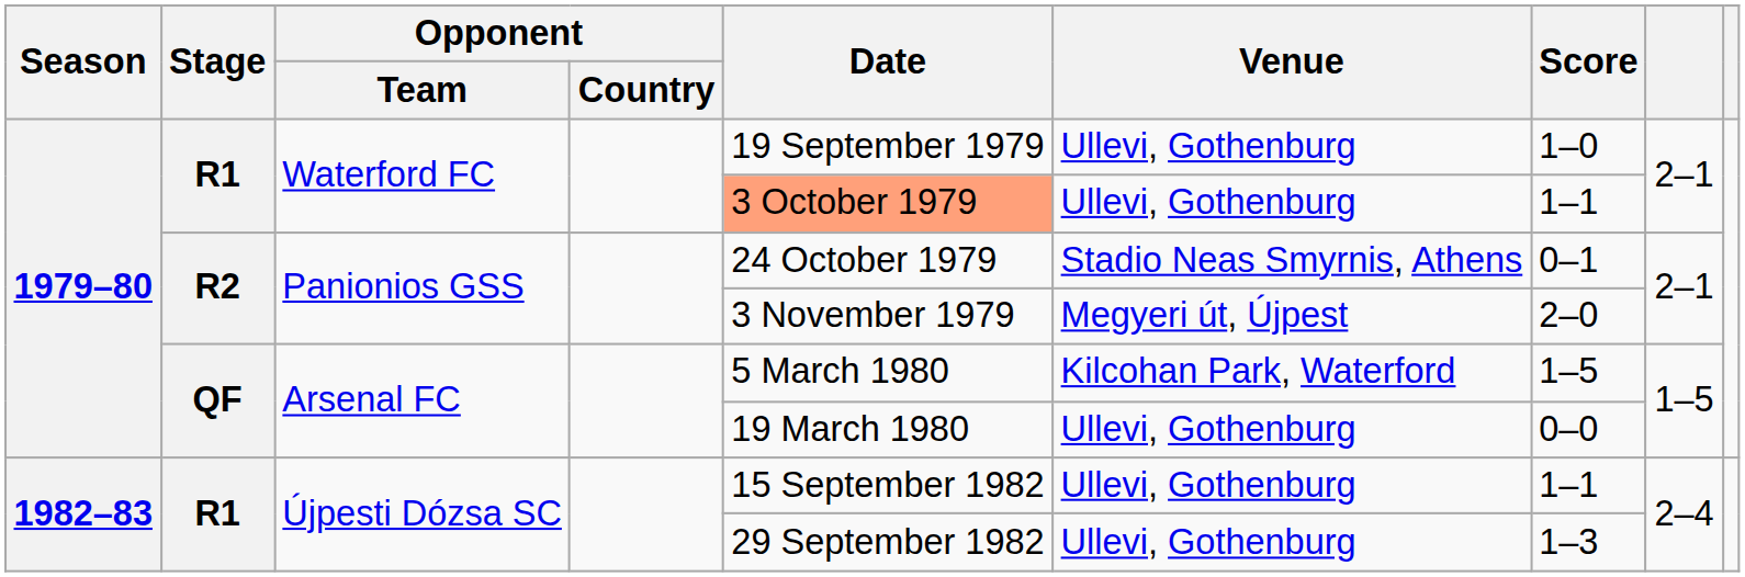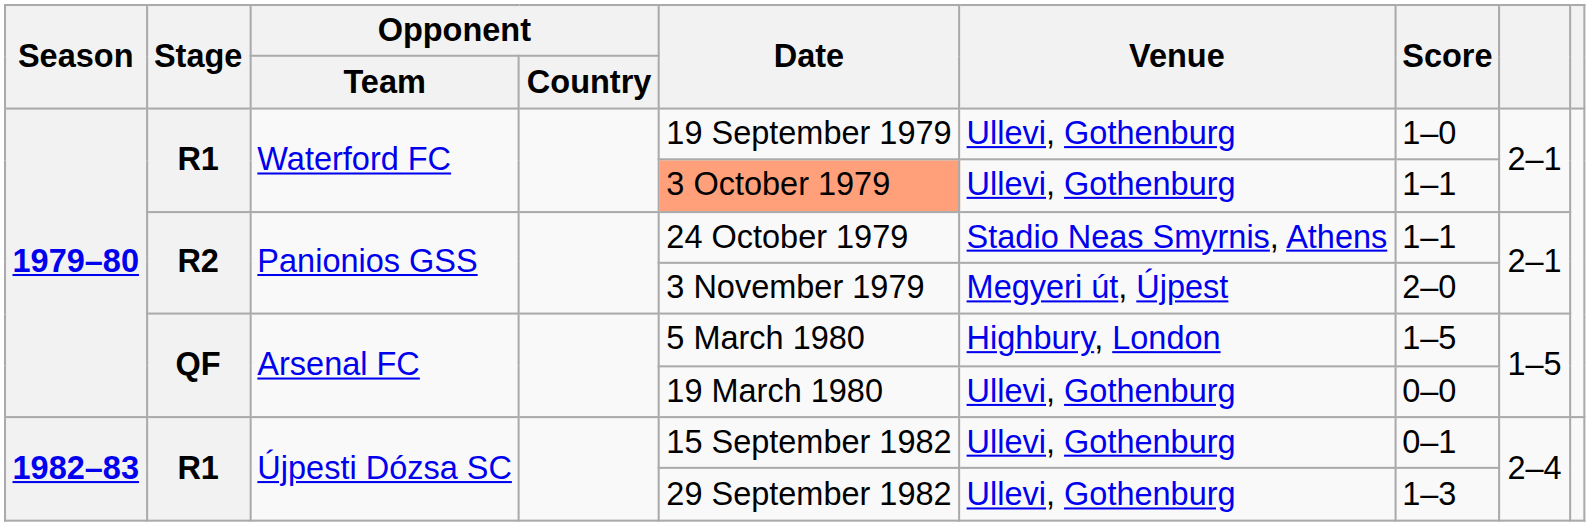row 5 | Score: 0–1 -> 1–1
row 7 | Venue: Kilcohan Park, Waterford -> Highbury, London
row 9 | Score: 1–1 -> 0–1
